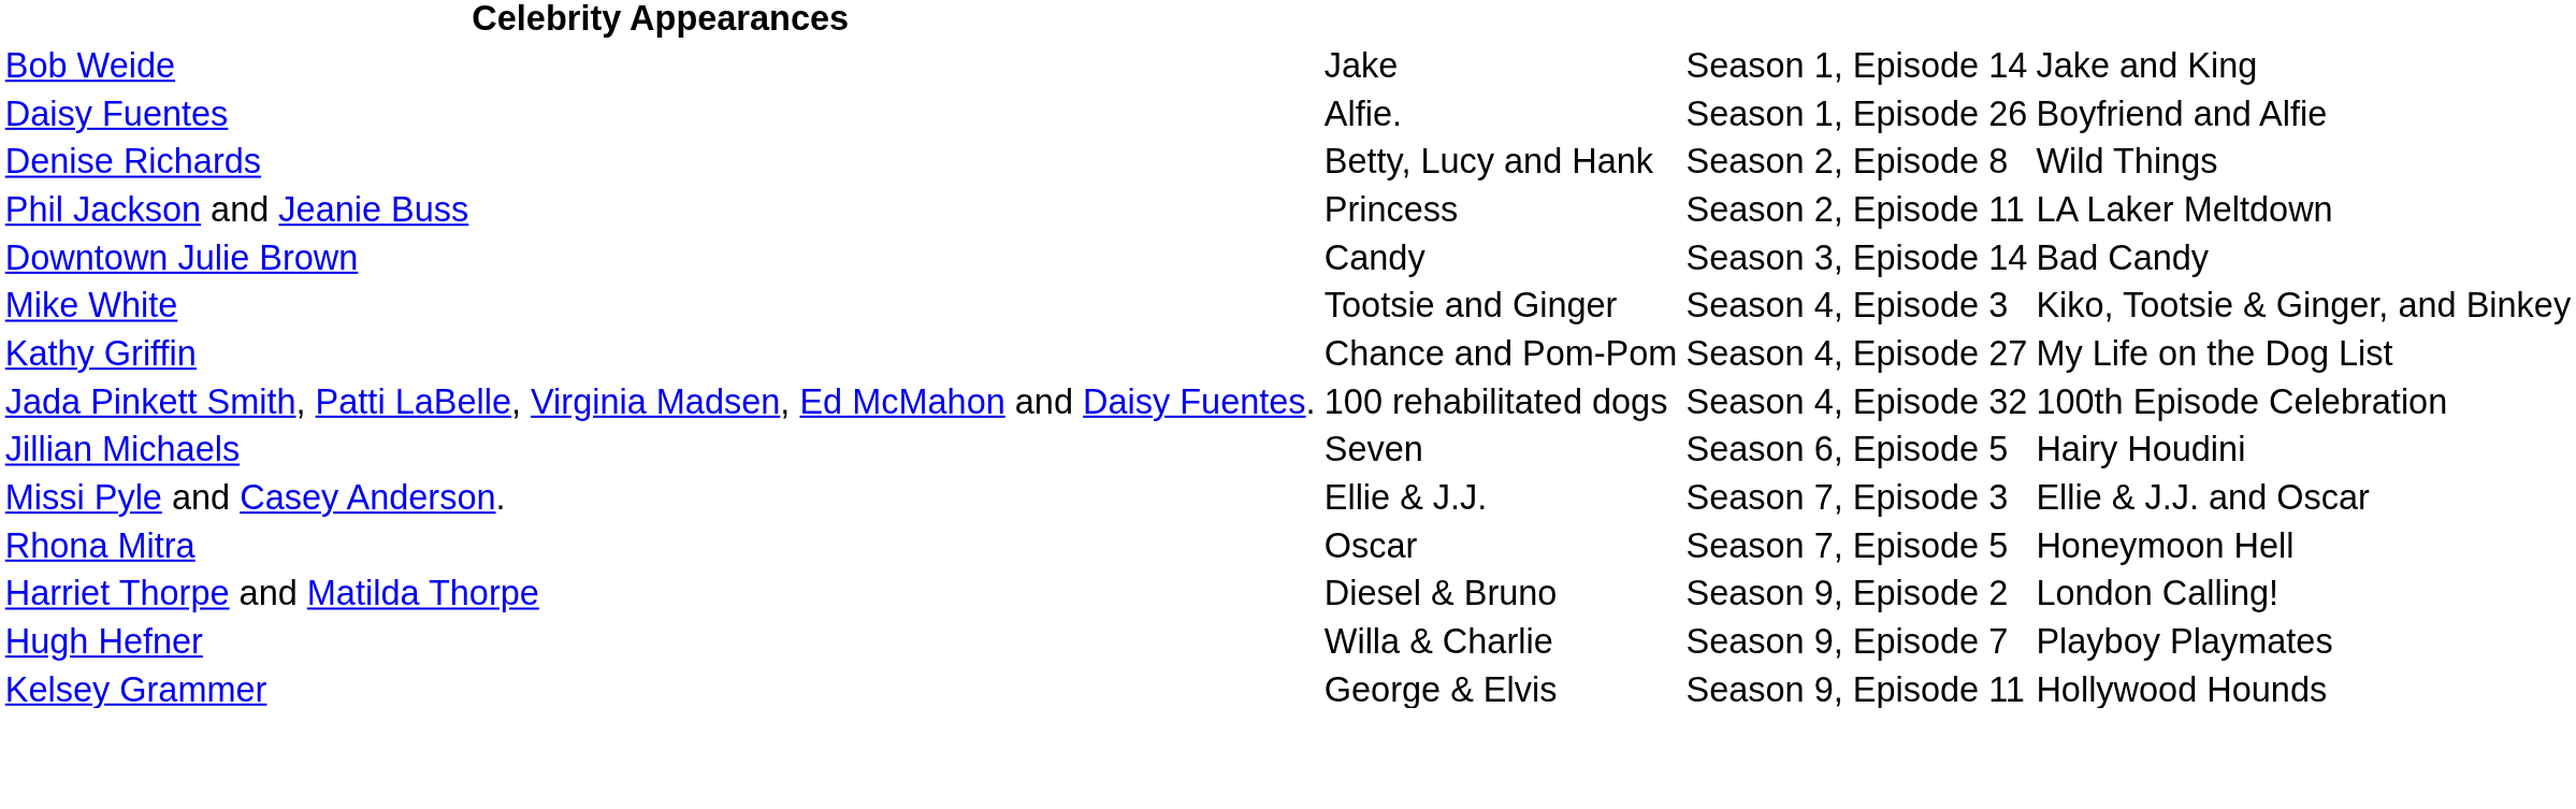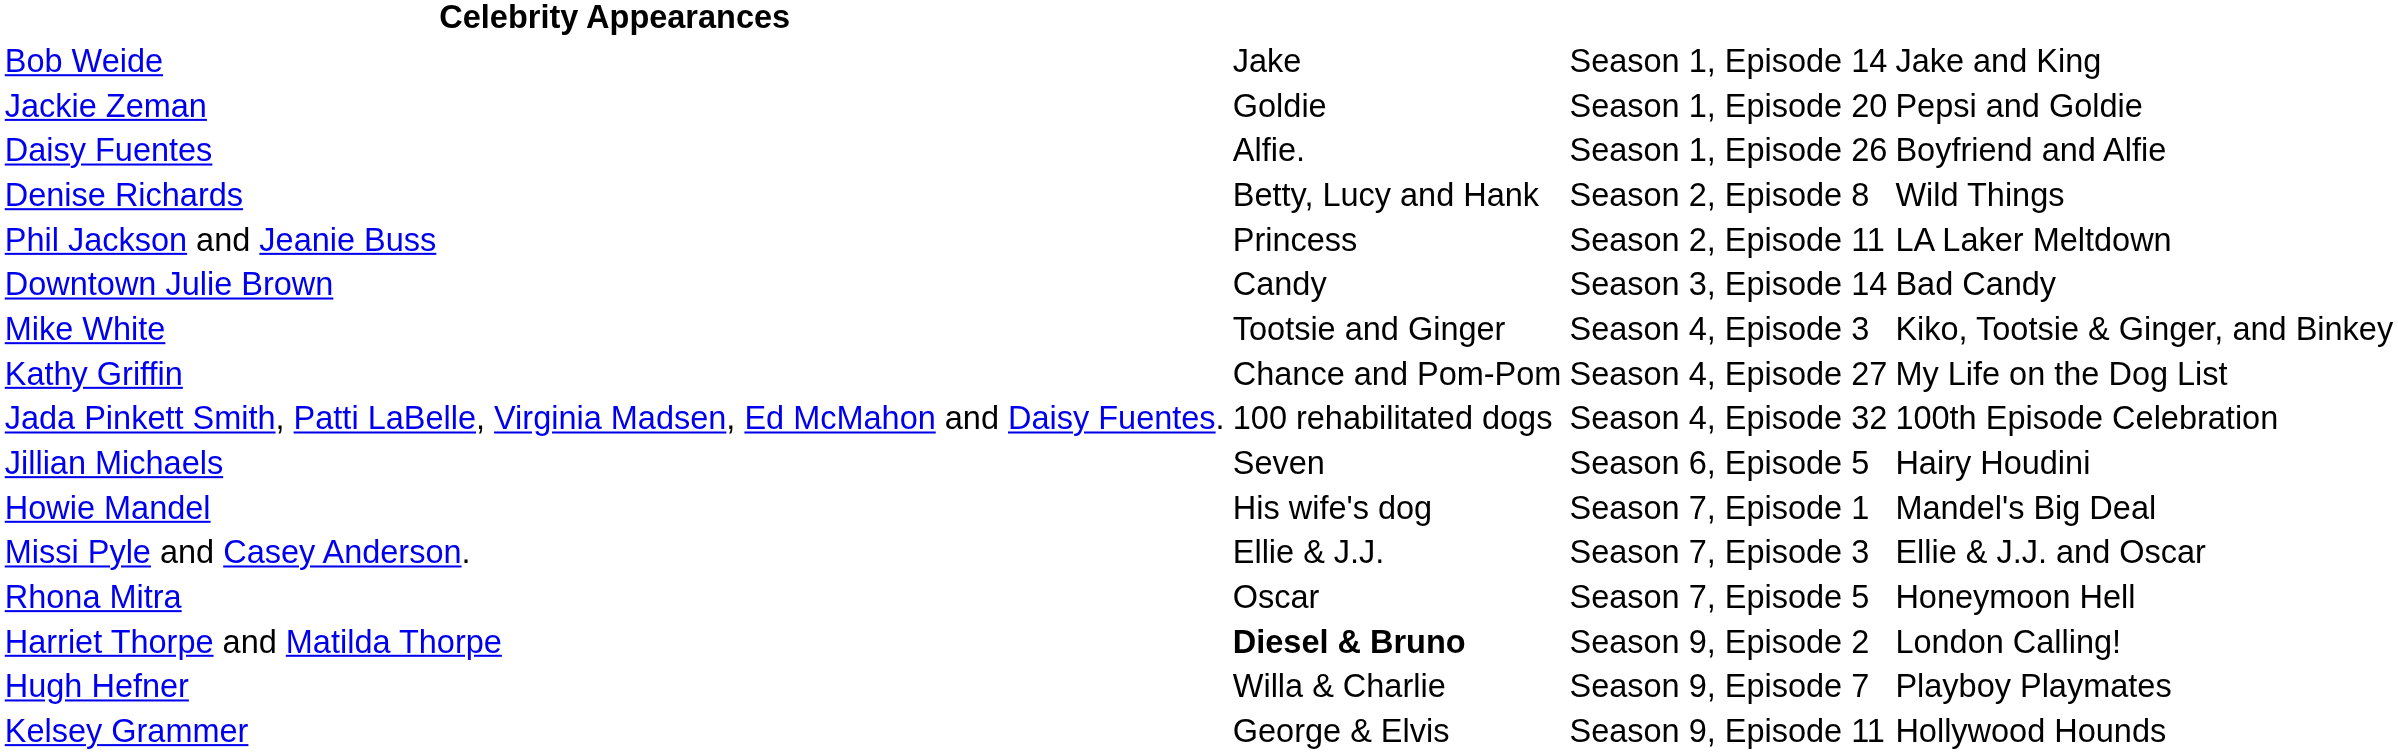+ row: Jackie Zeman | Goldie | Season 1, Episode 20 | Pepsi and Goldie
+ row: Howie Mandel | His wife's dog | Season 7, Episode 1 | Mandel's Big Deal
Harriet Thorpe and Matilda Thorpe | column 2: normal -> bold
